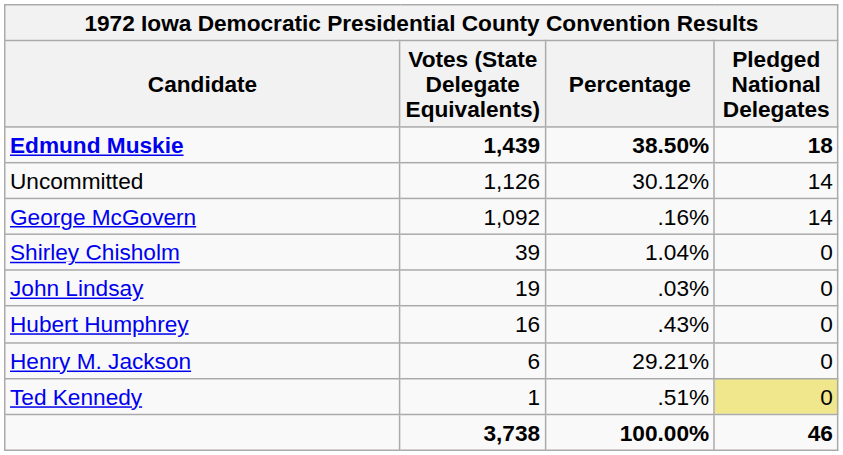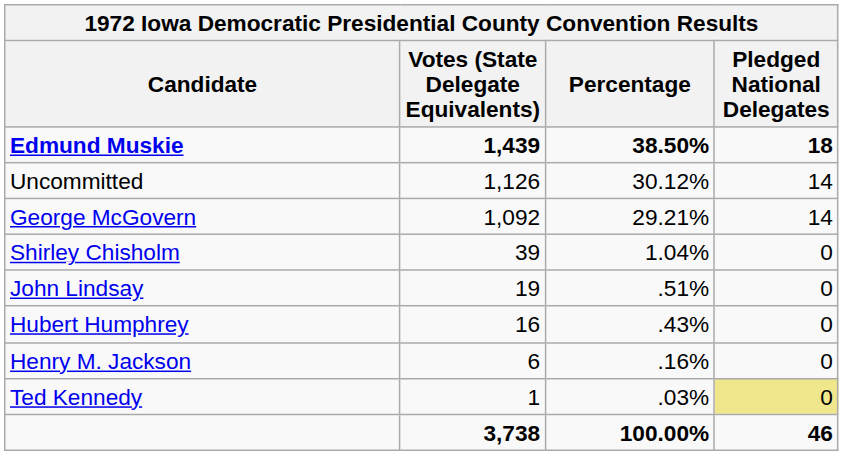George McGovern | Percentage: .16% -> 29.21%
John Lindsay | Percentage: .03% -> .51%
Henry M. Jackson | Percentage: 29.21% -> .16%
Ted Kennedy | Percentage: .51% -> .03%
